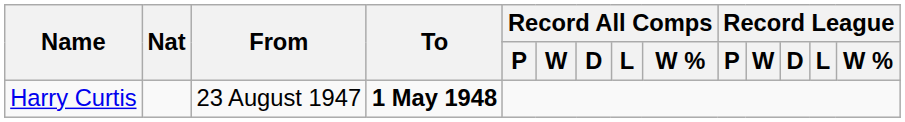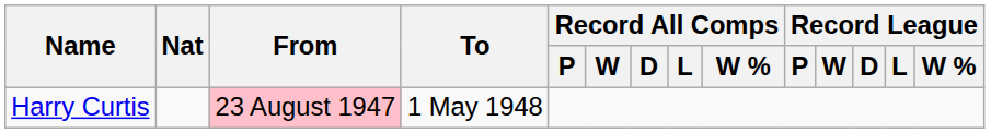Harry Curtis | From: no background -> pink background
Harry Curtis | To: bold -> normal
